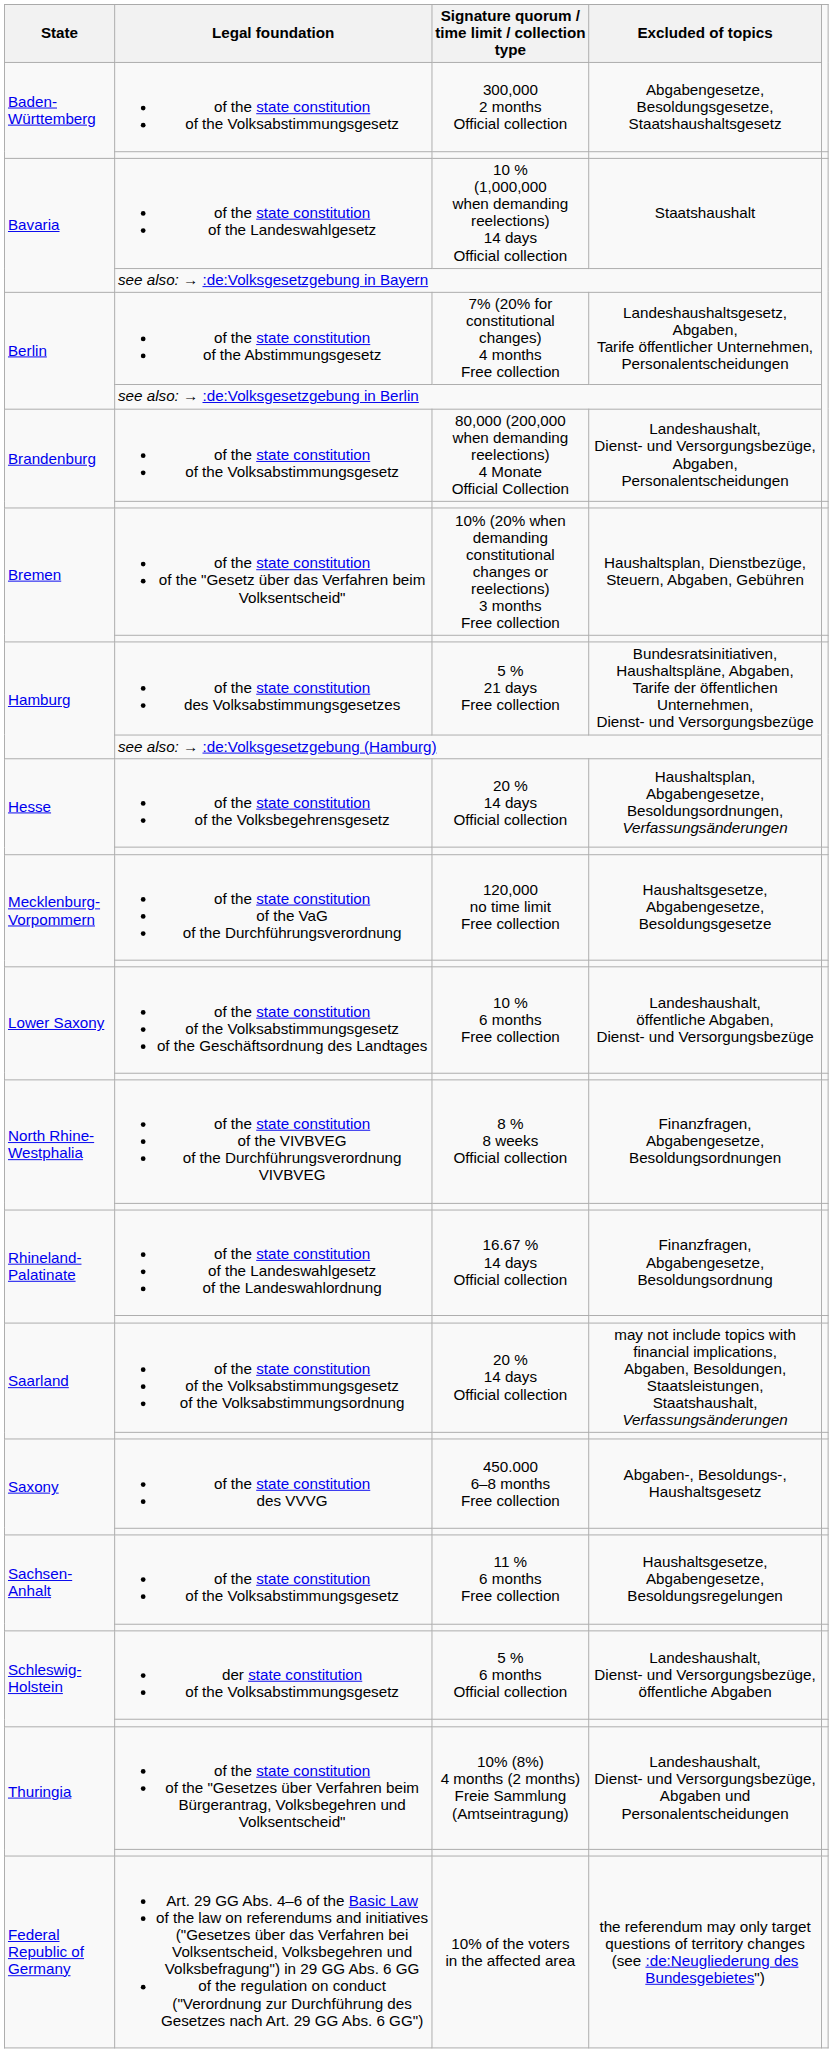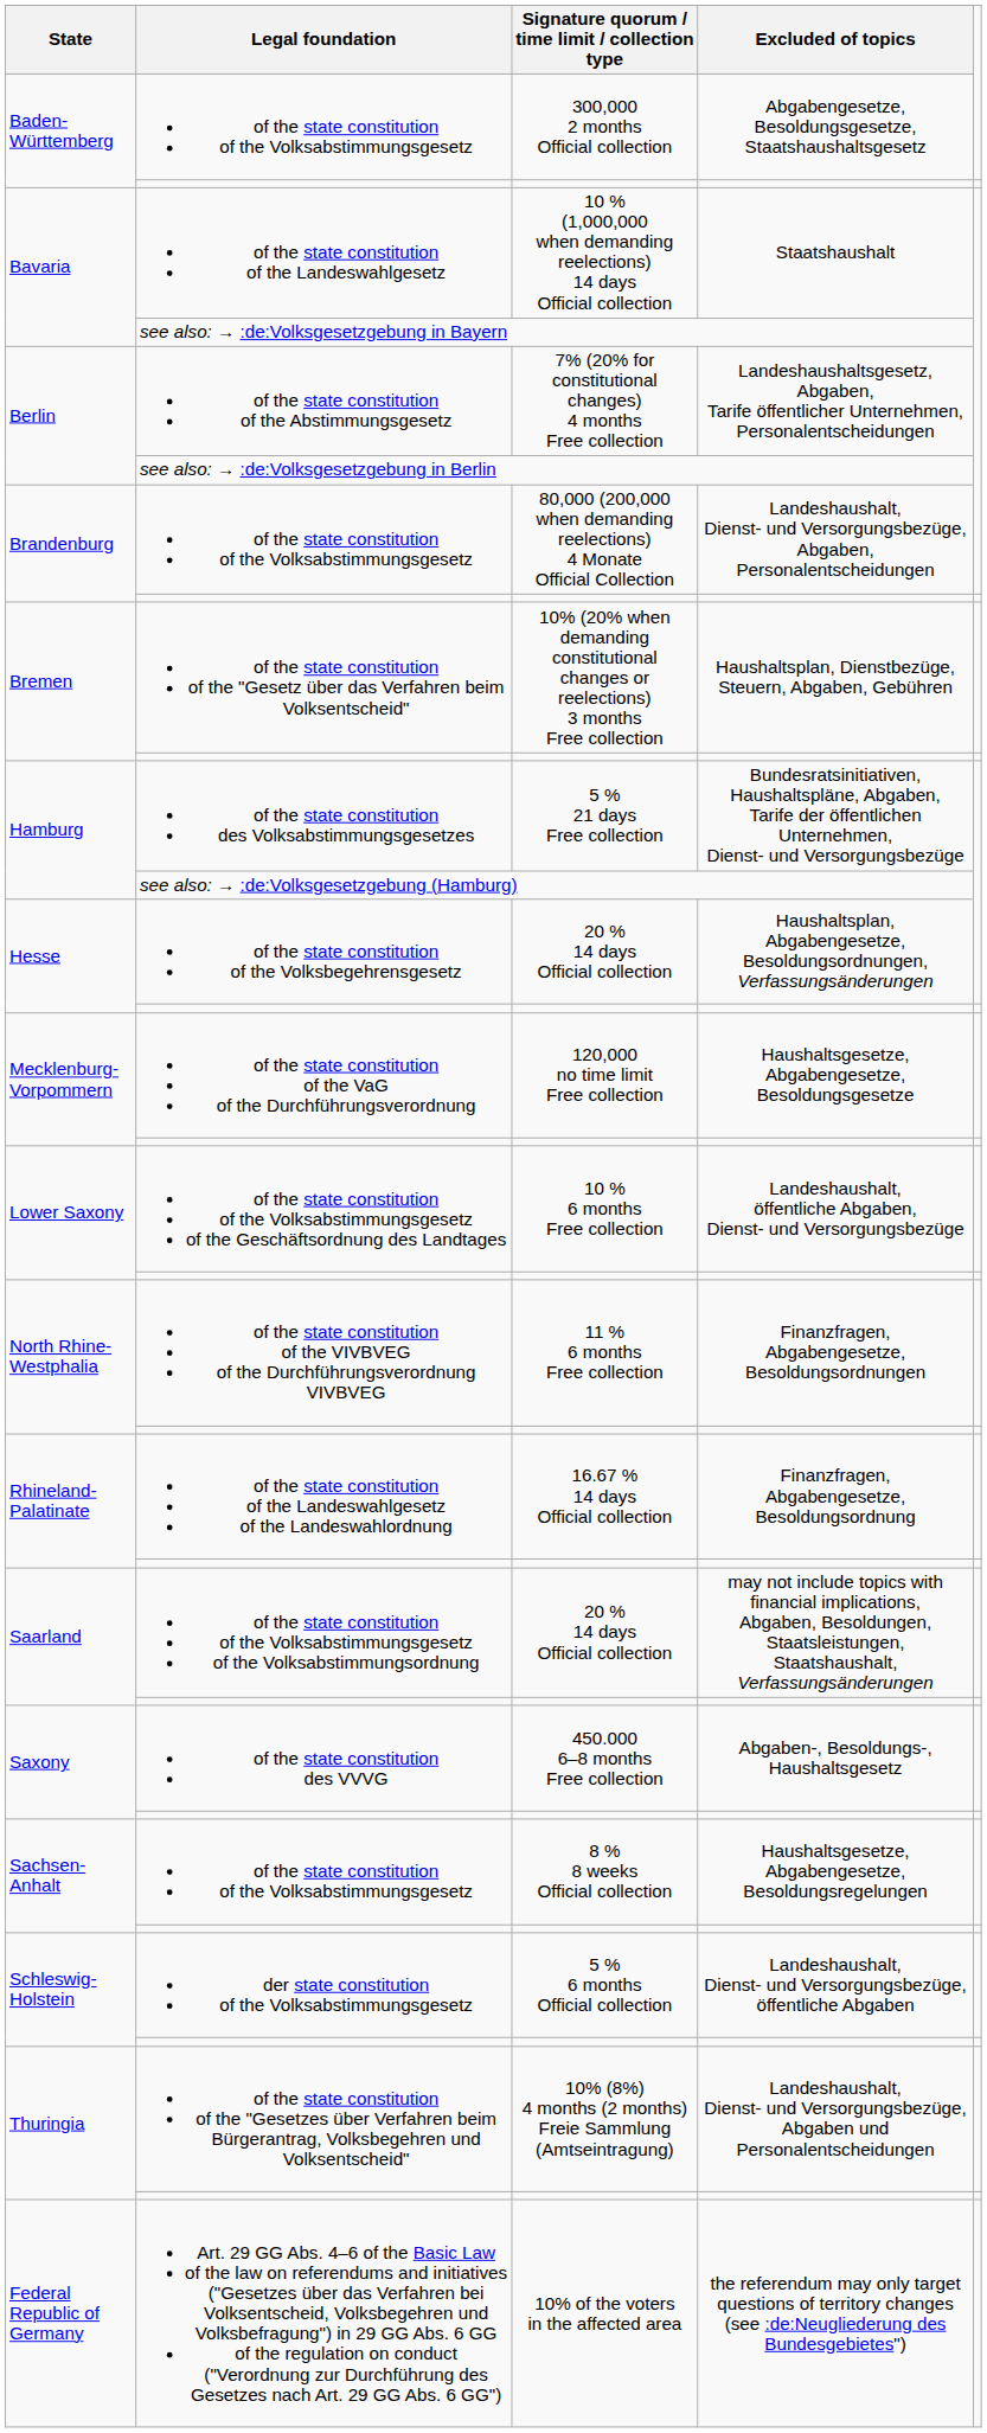Finanzfragen, Abgabengesetze, Besoldungsordnungen | Signature quorum / time limit / collection type: 8 % 8 weeks Official collection -> 11 % 6 months Free collection
Haushaltsgesetze, Abgabengesetze, Besoldungsregelungen | Signature quorum / time limit / collection type: 11 % 6 months Free collection -> 8 % 8 weeks Official collection
